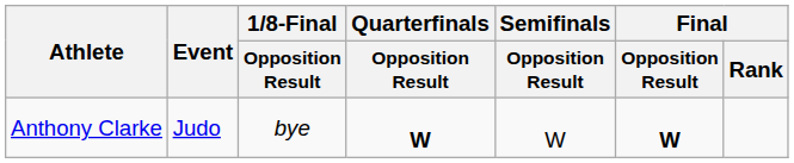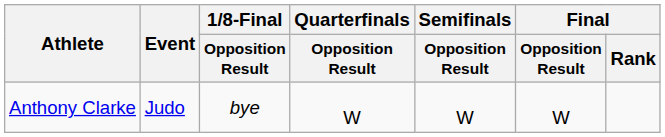Anthony Clarke | Quarterfinals / Opposition Result: bold -> normal
Anthony Clarke | Final / Opposition Result: bold -> normal
